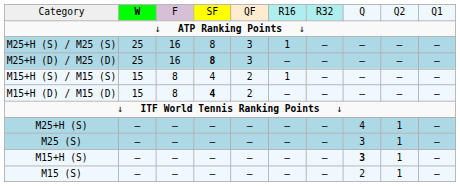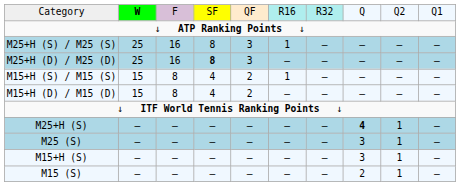M15+H (D) / M15 (D) | column 4: bold -> normal
M25+H (S) | column 8: normal -> bold
M15+H (S) | column 8: bold -> normal
